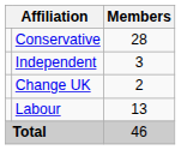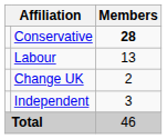Conservative | Members: normal -> bold
rows swapped: Labour <-> Independent
